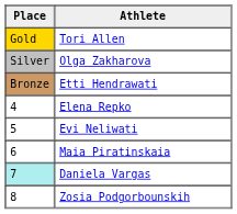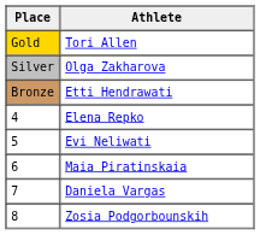Daniela Vargas | Place: paleturquoise background -> no background
